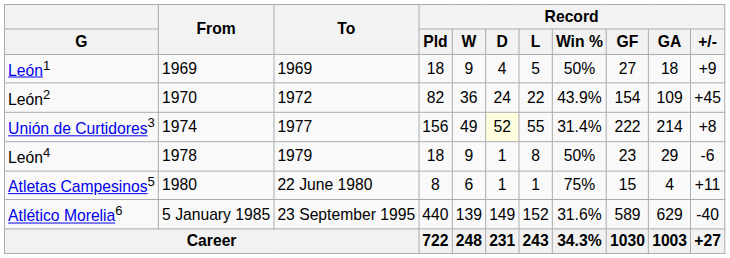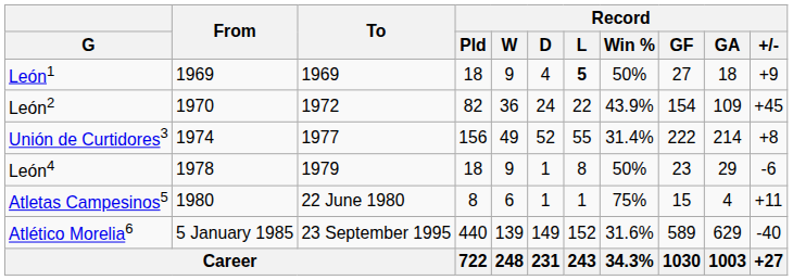León1 | Record / L: normal -> bold
Unión de Curtidores3 | Record / D: lightyellow background -> no background
